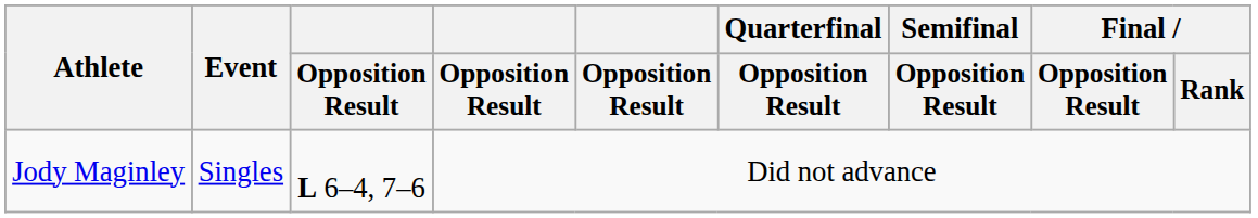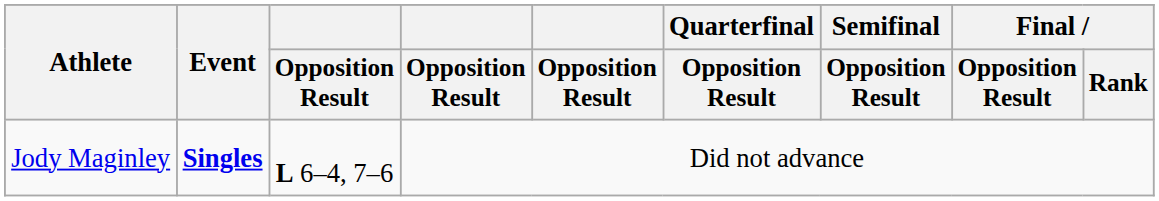Jody Maginley | Event: normal -> bold
